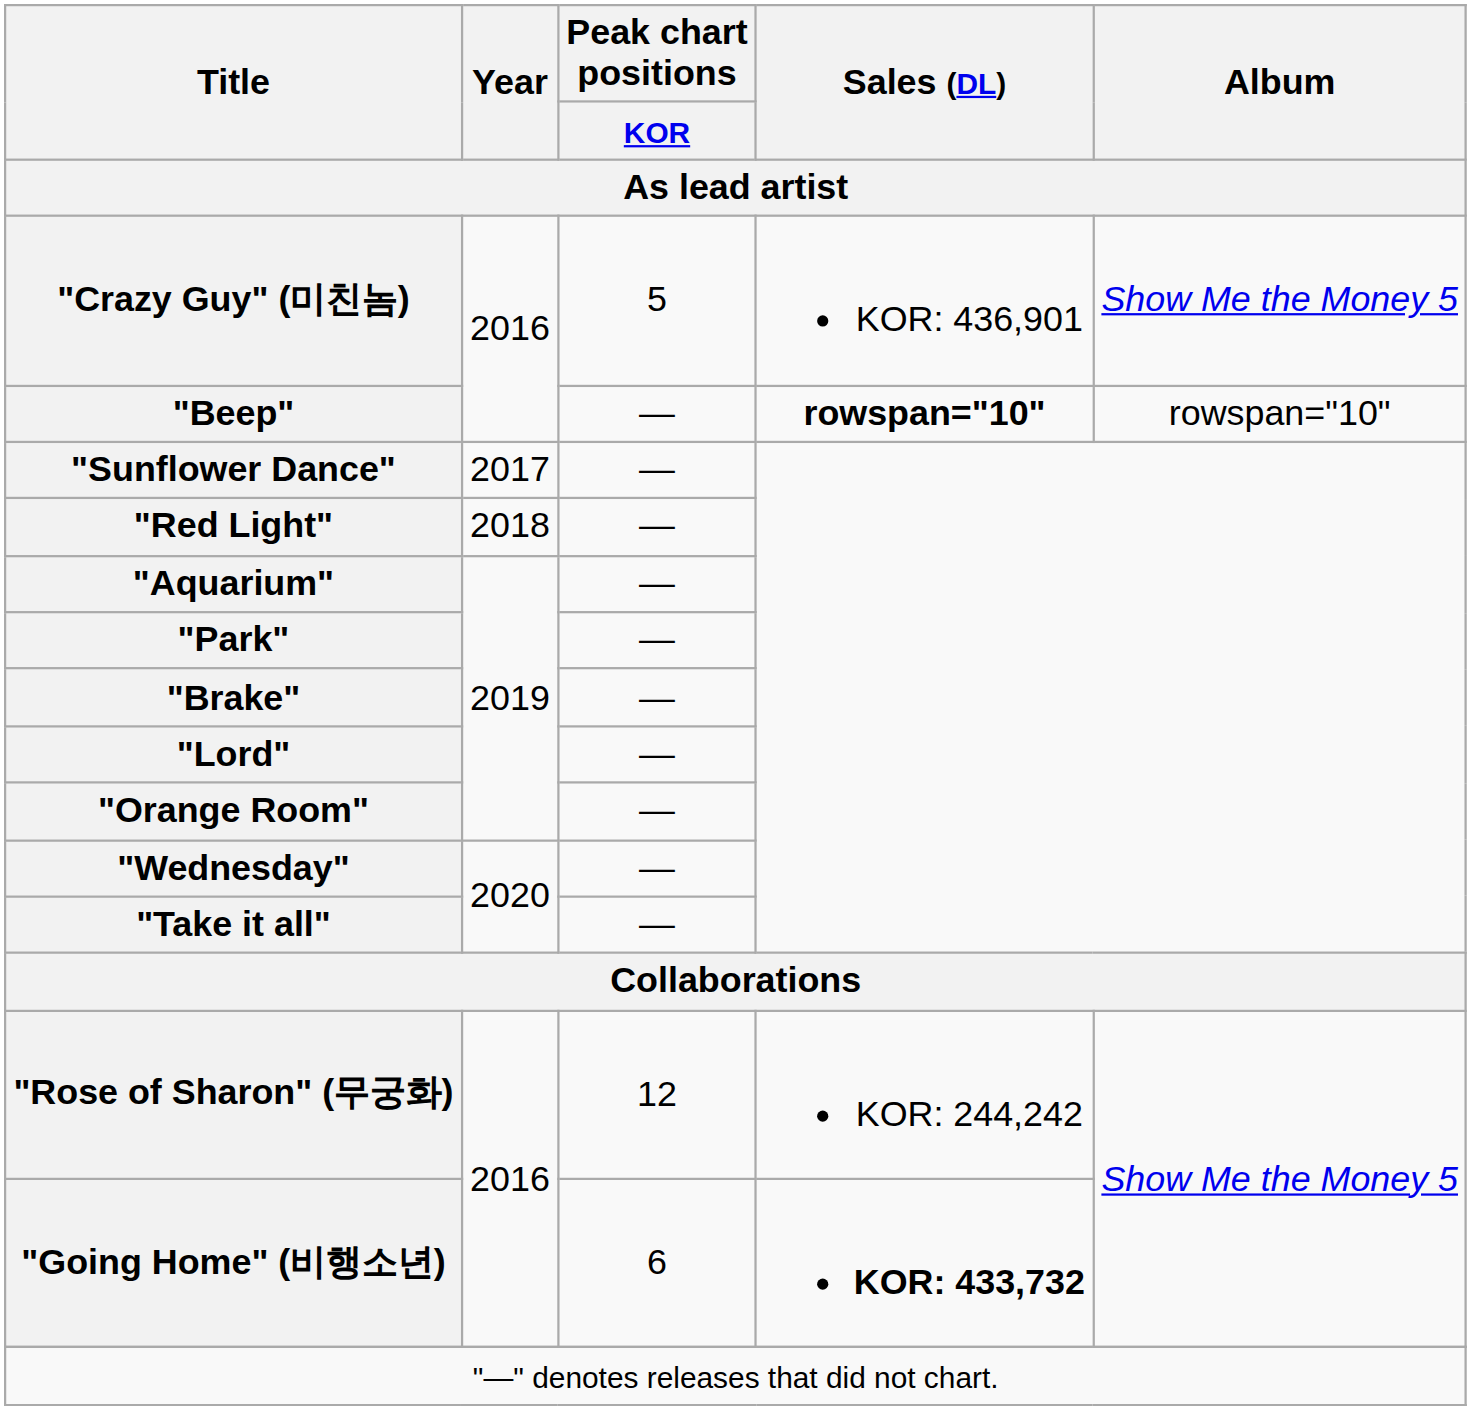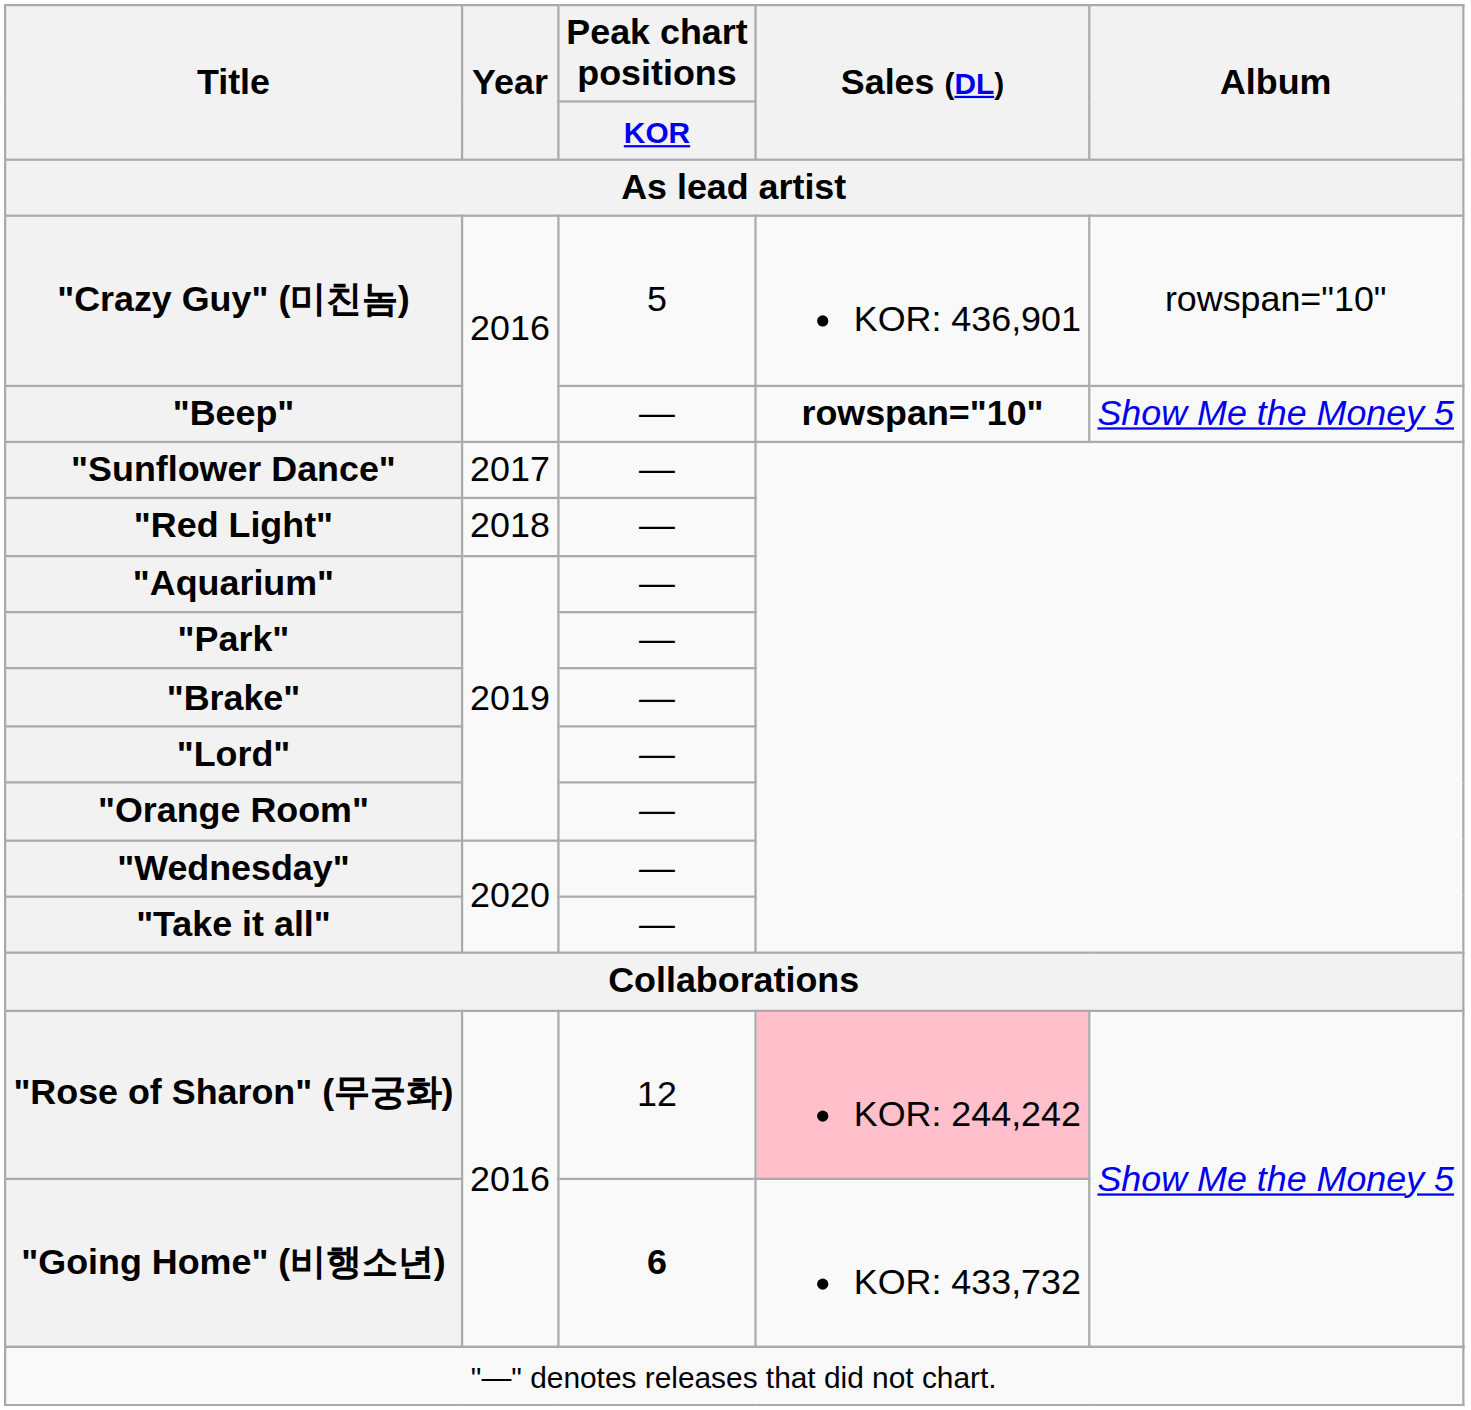"Crazy Guy" (미친놈) | Album: Show Me the Money 5 -> rowspan="10"
"Beep" | Album: rowspan="10" -> Show Me the Money 5
"Rose of Sharon" (무궁화) | Sales (DL): no background -> pink background
"Going Home" (비행소년) | Peak chart positions / KOR: normal -> bold
"Going Home" (비행소년) | Sales (DL): bold -> normal
